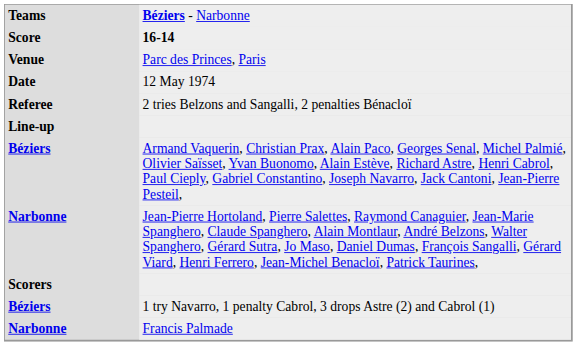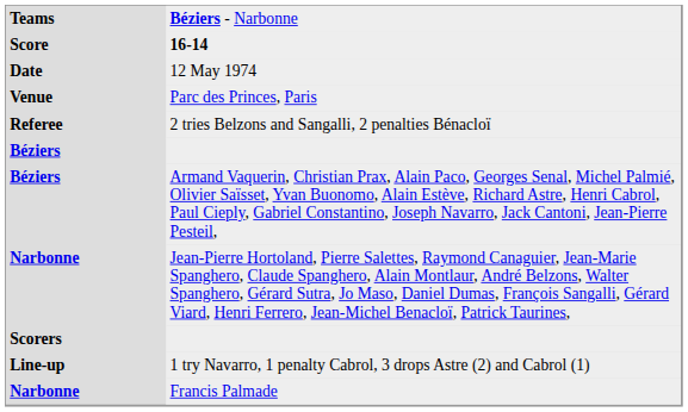row 3 | column 1: Venue -> Date
row 3 | column 2: Parc des Princes, Paris -> 12 May 1974
row 4 | column 1: Date -> Venue
row 4 | column 2: 12 May 1974 -> Parc des Princes, Paris
row 6 | column 1: Line-up -> Béziers
row 10 | column 1: Béziers -> Line-up
